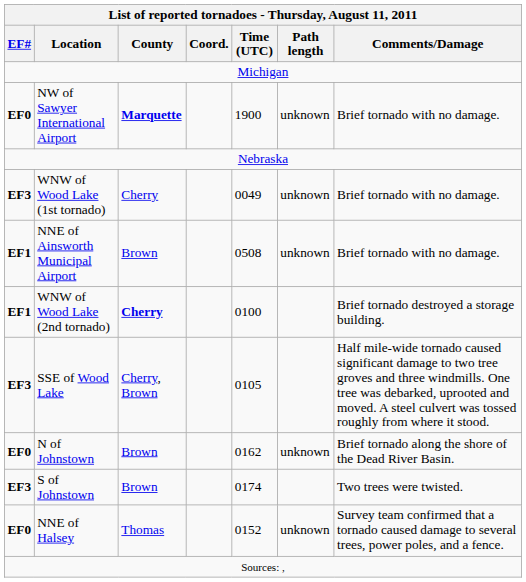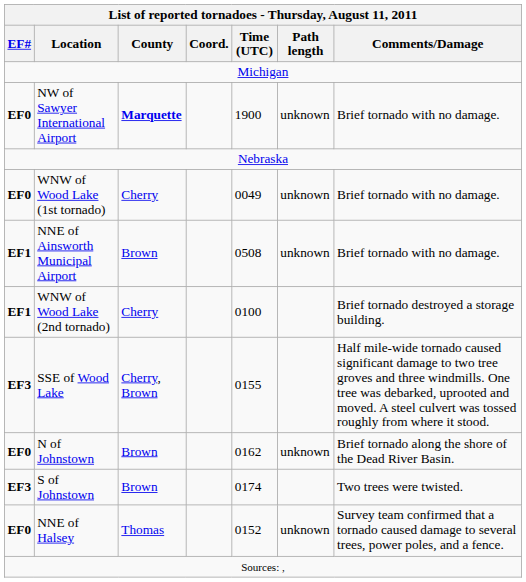WNW of Wood Lake (1st tornado) | EF#: EF3 -> EF0
WNW of Wood Lake (2nd tornado) | County: bold -> normal
SSE of Wood Lake | Time (UTC): 0105 -> 0155
